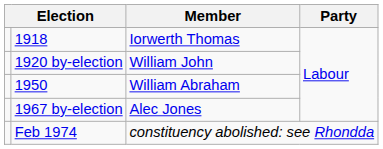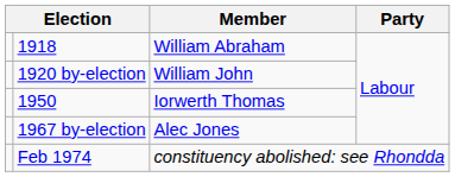1918 | Member: Iorwerth Thomas -> William Abraham
1950 | Member: William Abraham -> Iorwerth Thomas
